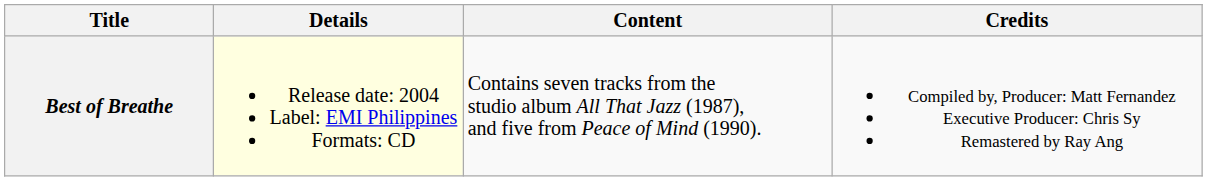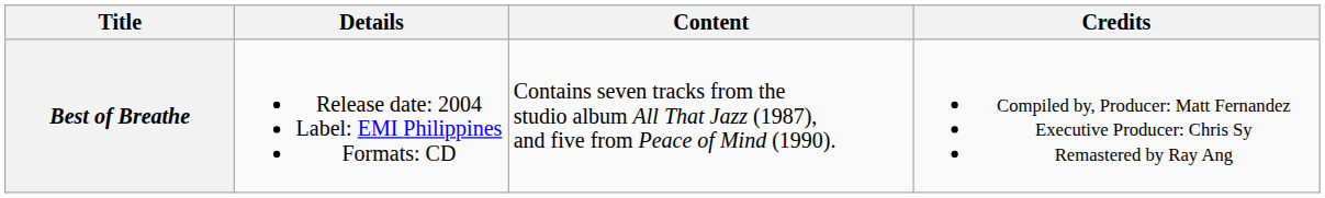row 2 | Details: lightyellow background -> no background
